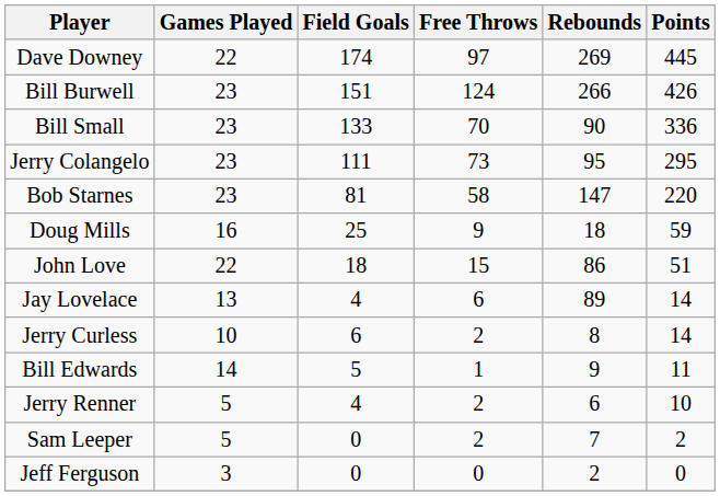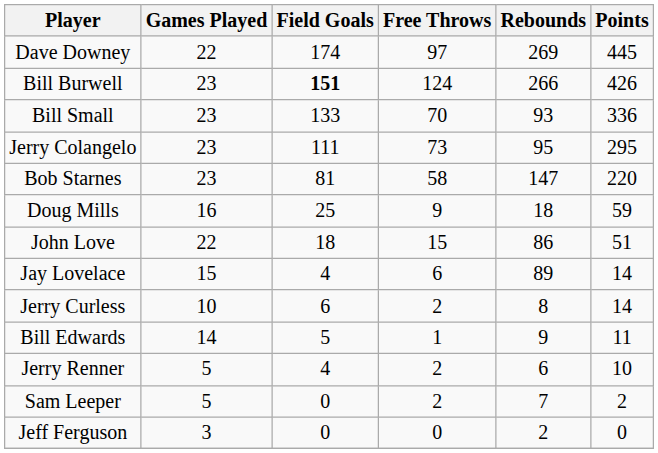Bill Burwell | Field Goals: normal -> bold
Bill Small | Rebounds: 90 -> 93
Jay Lovelace | Games Played: 13 -> 15
